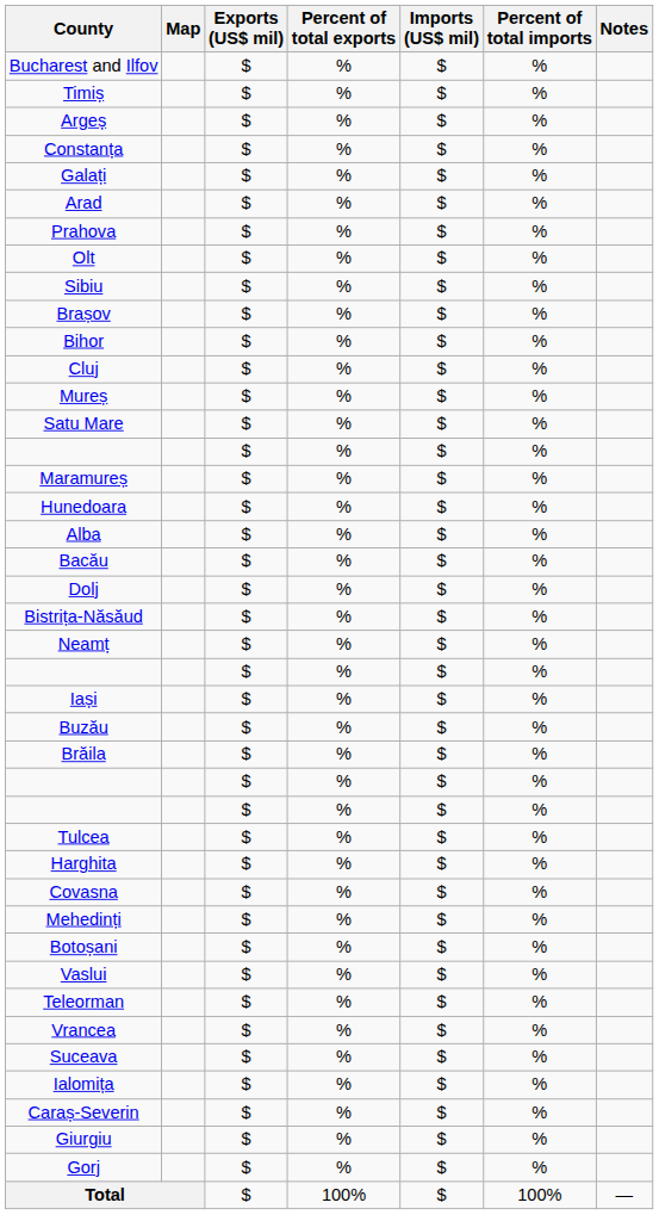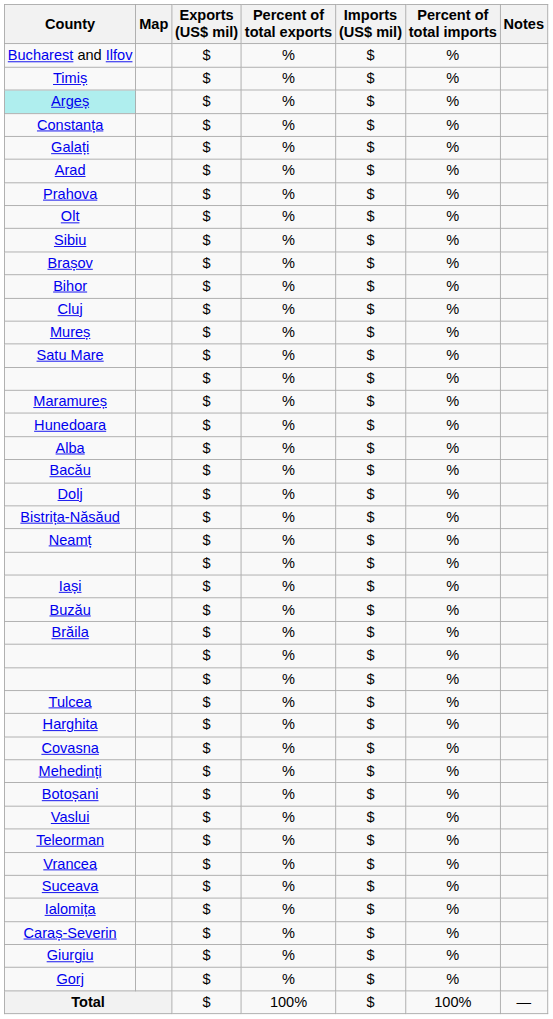Argeș | County: no background -> paleturquoise background
